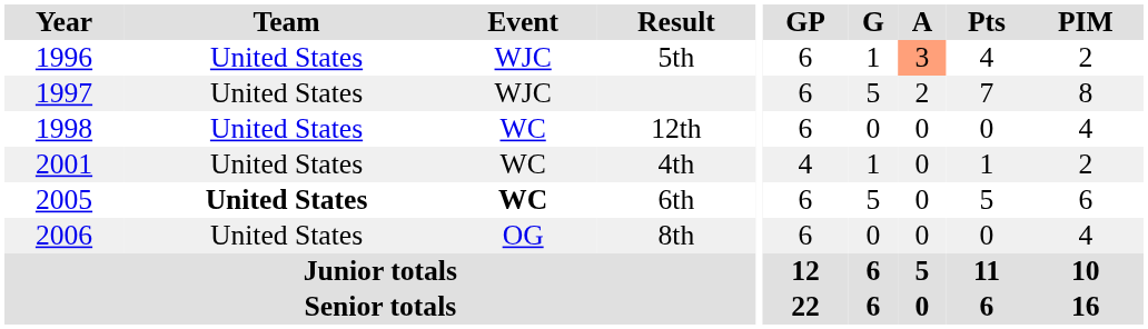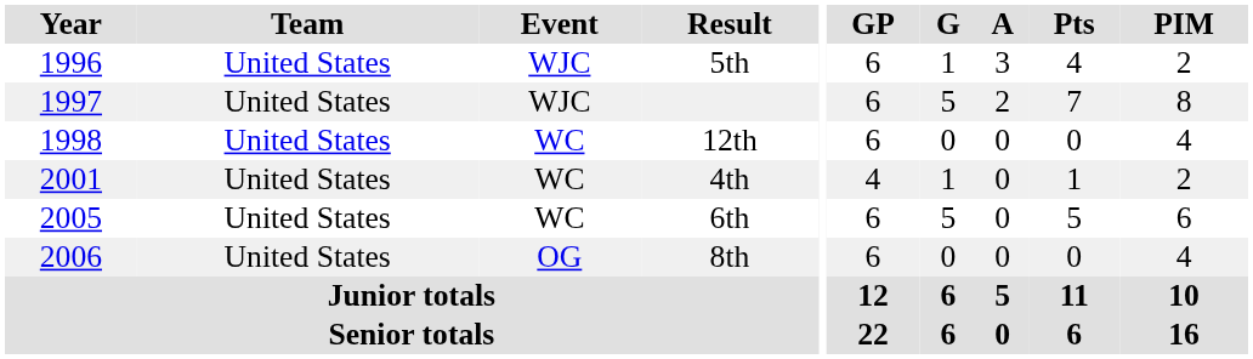5th | A: lightsalmon background -> no background
6th | Team: bold -> normal
6th | Event: bold -> normal
